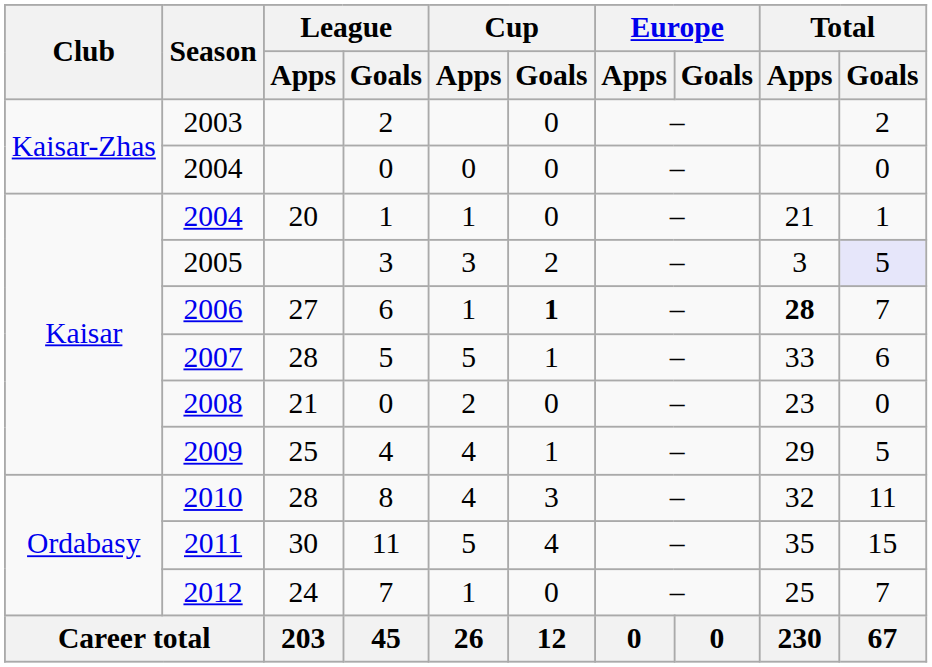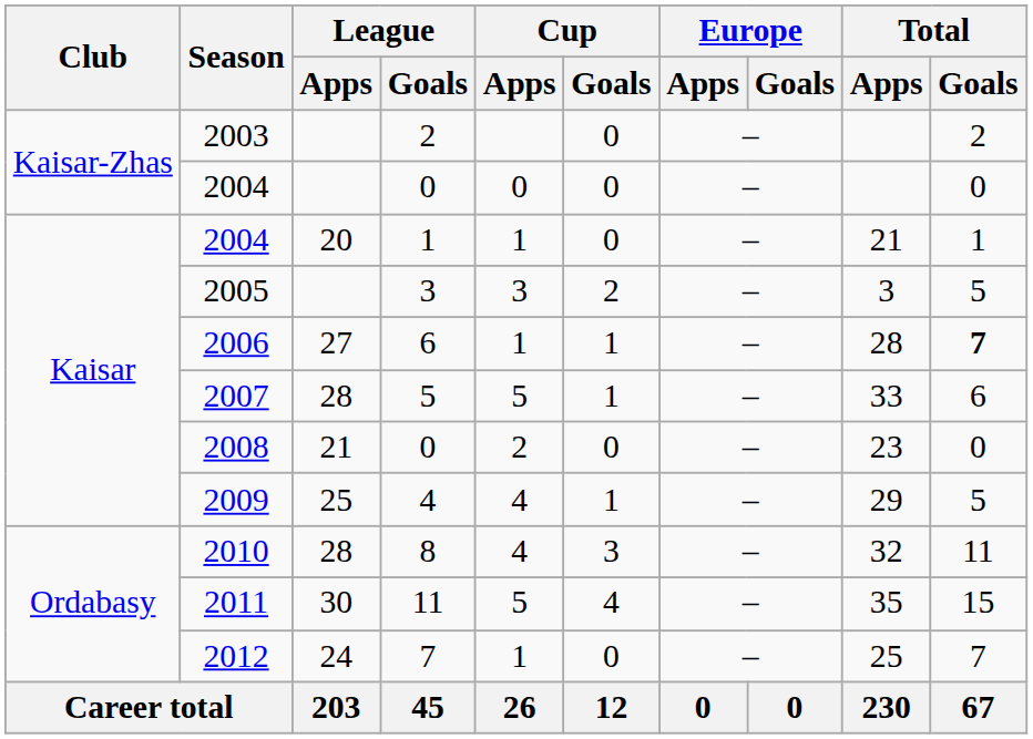2005 | Total / Goals: lavender background -> no background
2006 | Cup / Goals: bold -> normal
2006 | Total / Apps: bold -> normal
2006 | Total / Goals: normal -> bold
